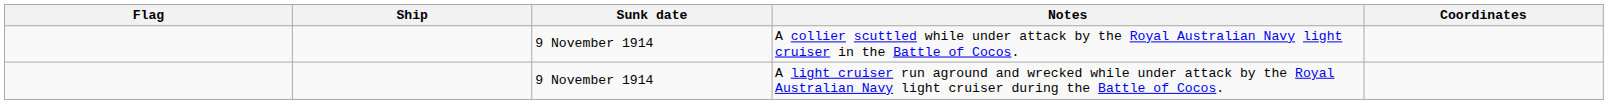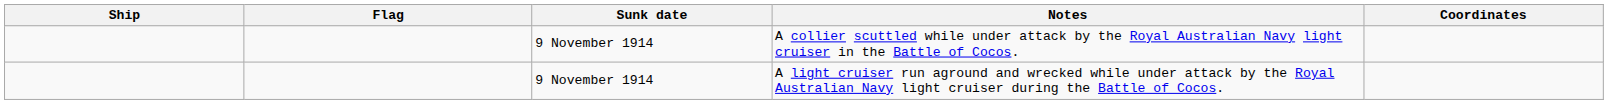columns swapped: Ship <-> Flag
